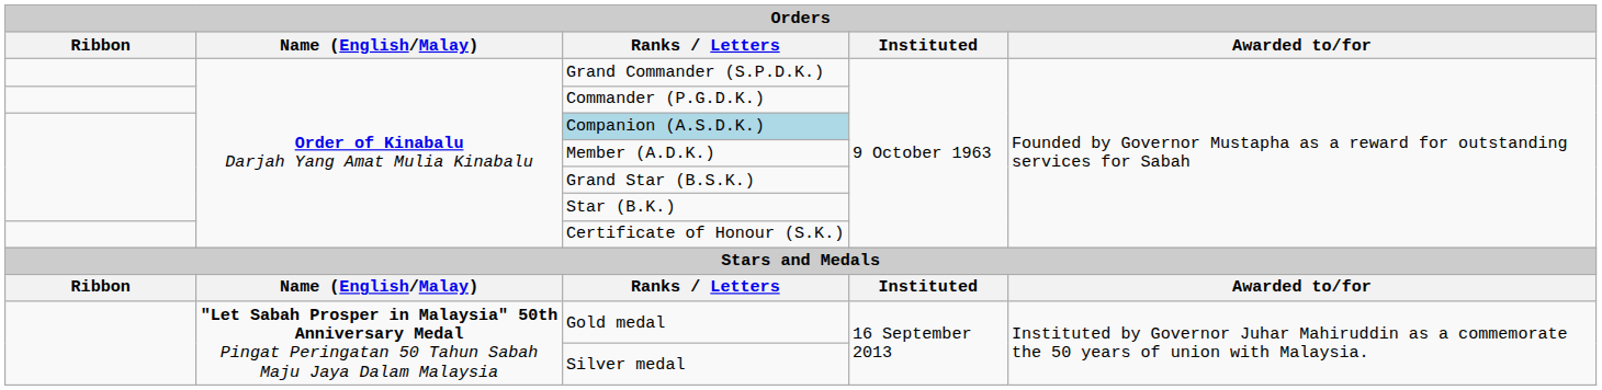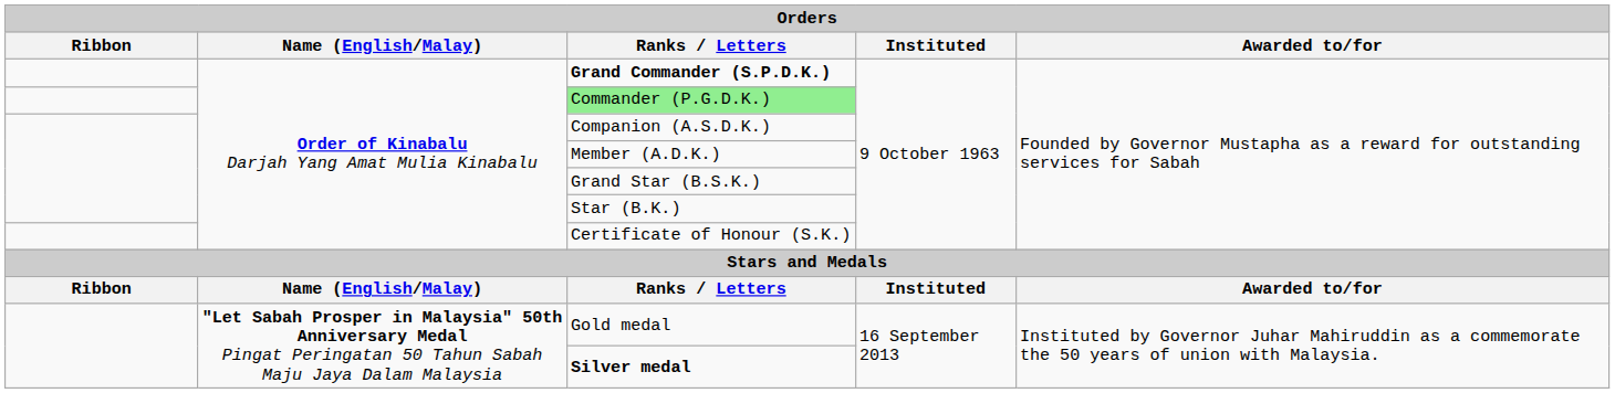Grand Commander (S.P.D.K.) | Ranks / Letters: normal -> bold
Commander (P.G.D.K.) | Ranks / Letters: no background -> lightgreen background
Companion (A.S.D.K.) | Ranks / Letters: lightblue background -> no background
Silver medal | Ranks / Letters: normal -> bold
